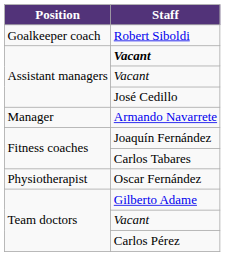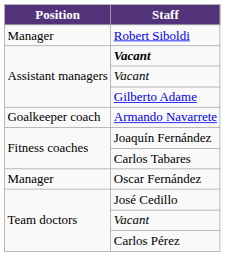row 2 | Position: Goalkeeper coach -> Manager
row 5 | Staff: José Cedillo -> Gilberto Adame
row 6 | Position: Manager -> Goalkeeper coach
row 9 | Position: Physiotherapist -> Manager
row 10 | Staff: Gilberto Adame -> José Cedillo
